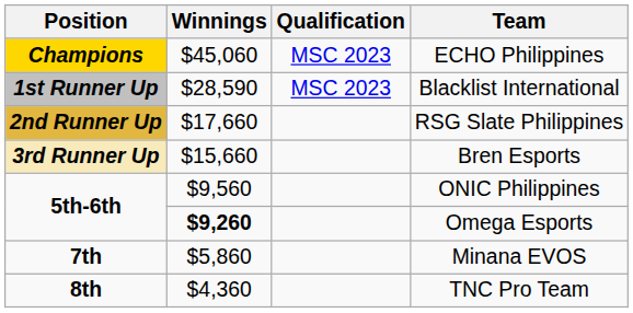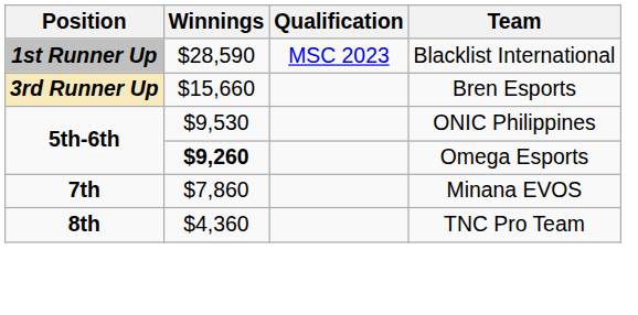- row: Champions | $45,060 | MSC 2023 | ECHO Philippines
- row: 2nd Runner Up | $17,660 | RSG Slate Philippines
ONIC Philippines | Winnings: $9,560 -> $9,530
Minana EVOS | Winnings: $5,860 -> $7,860
